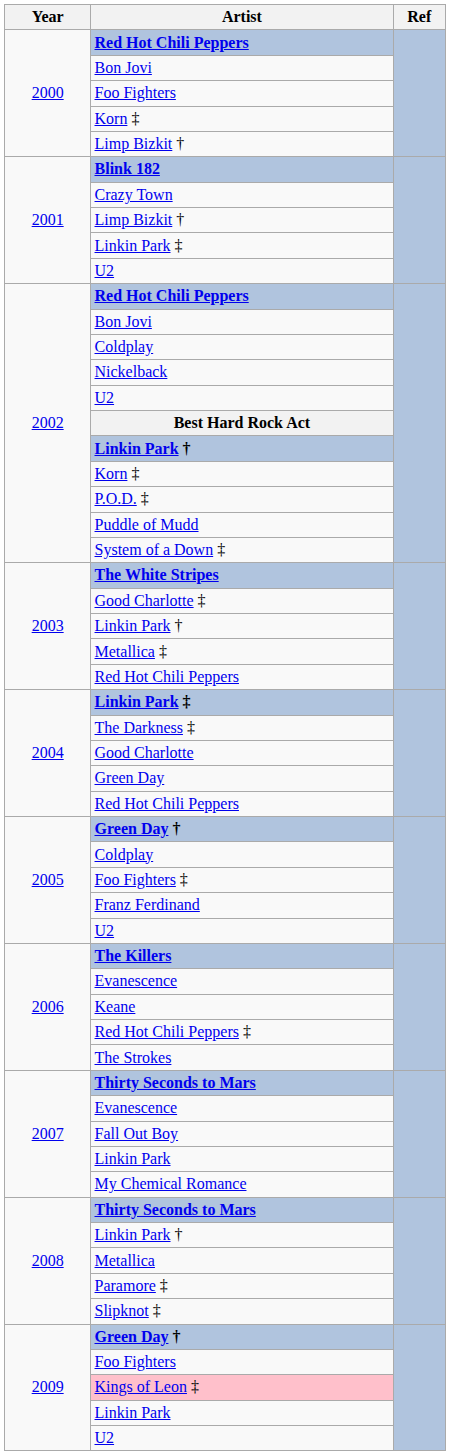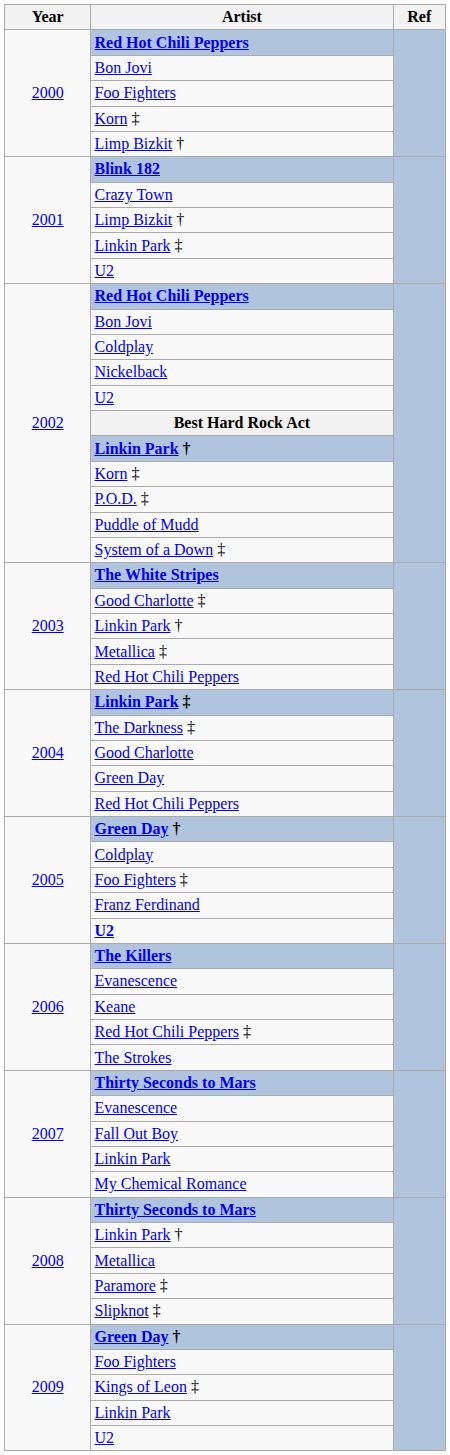2005 / U2 | Artist: normal -> bold
Kings of Leon ‡ | Artist: pink background -> no background
